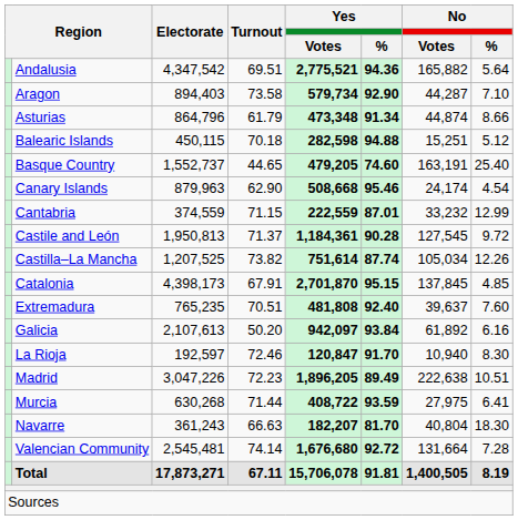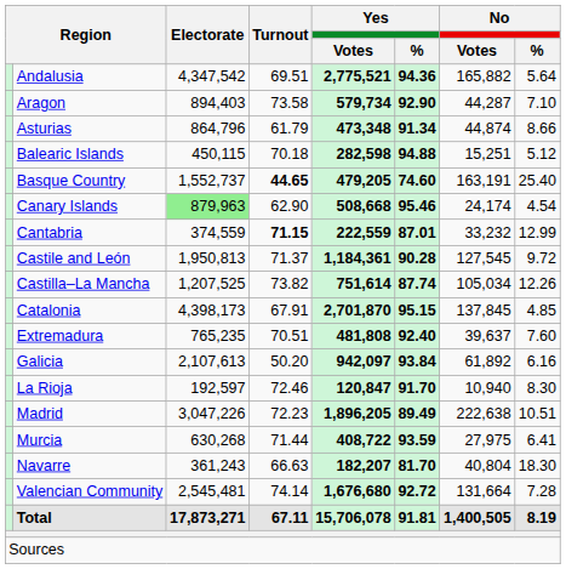Basque Country | Turnout: normal -> bold
Canary Islands | Electorate: no background -> lightgreen background
Cantabria | Turnout: normal -> bold
